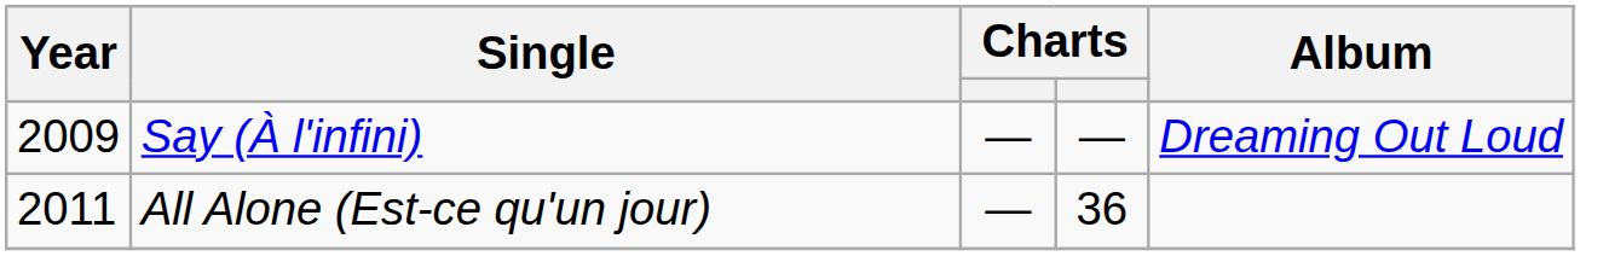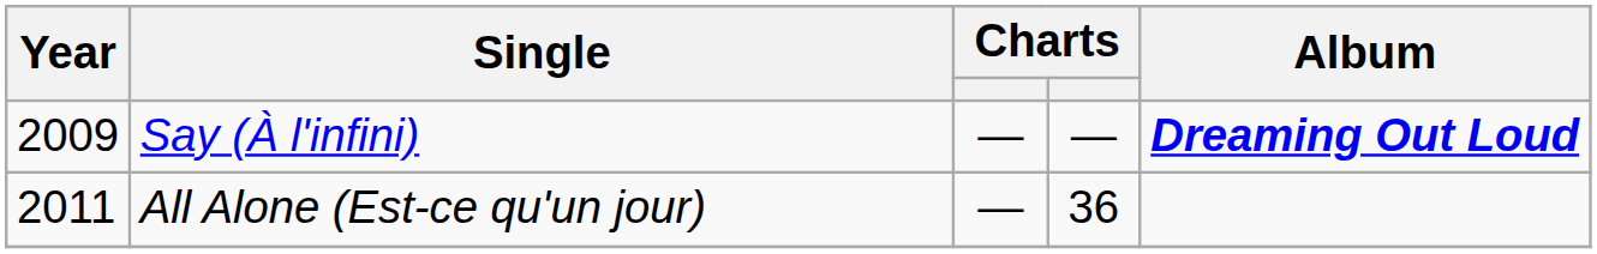Say (À l'infini) | Album: normal -> bold
